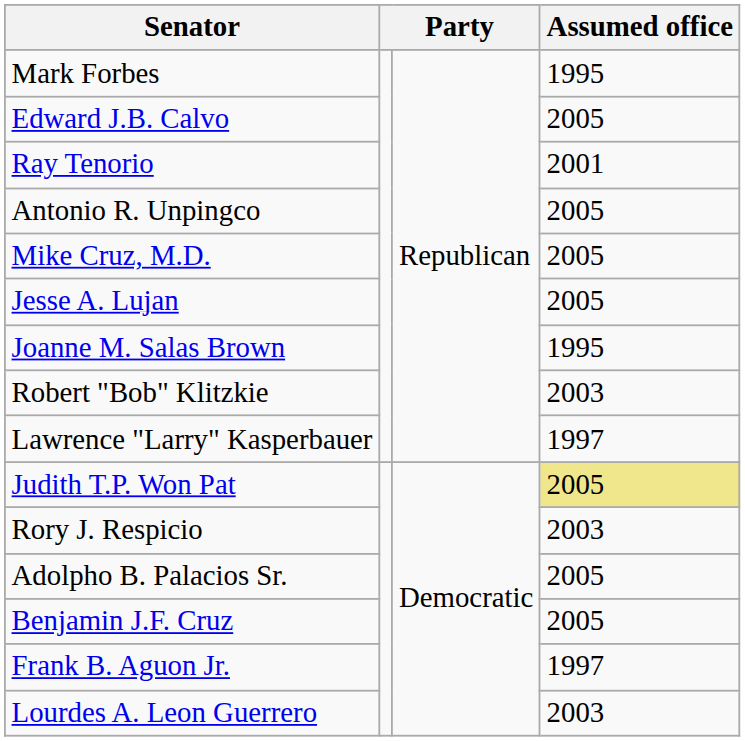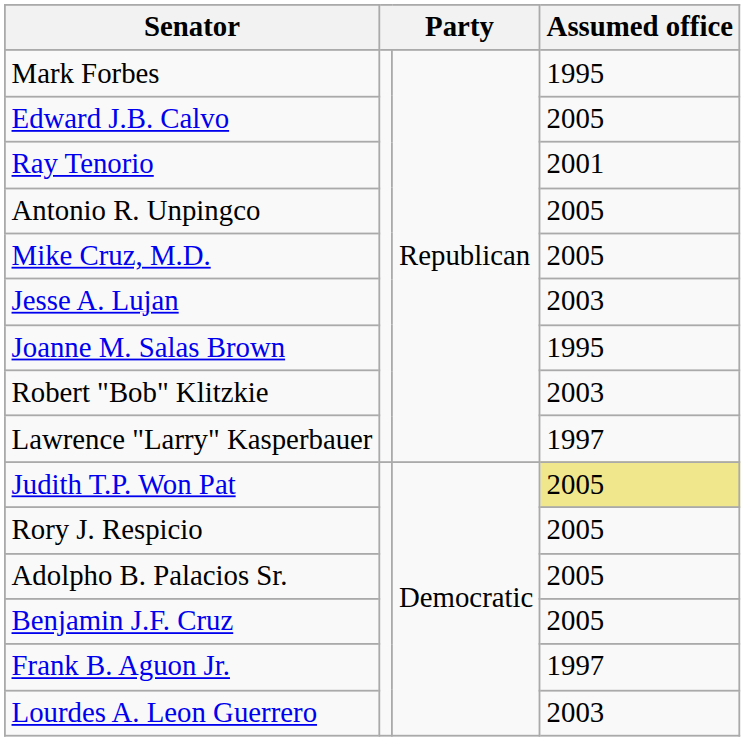Jesse A. Lujan | Assumed office: 2005 -> 2003
Rory J. Respicio | Assumed office: 2003 -> 2005
